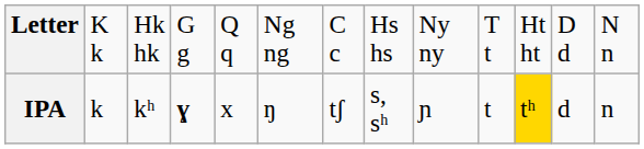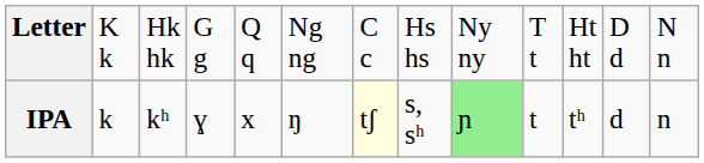IPA | column 4: bold -> normal
IPA | column 7: no background -> lightyellow background
IPA | column 9: no background -> lightgreen background
IPA | column 11: gold background -> no background
